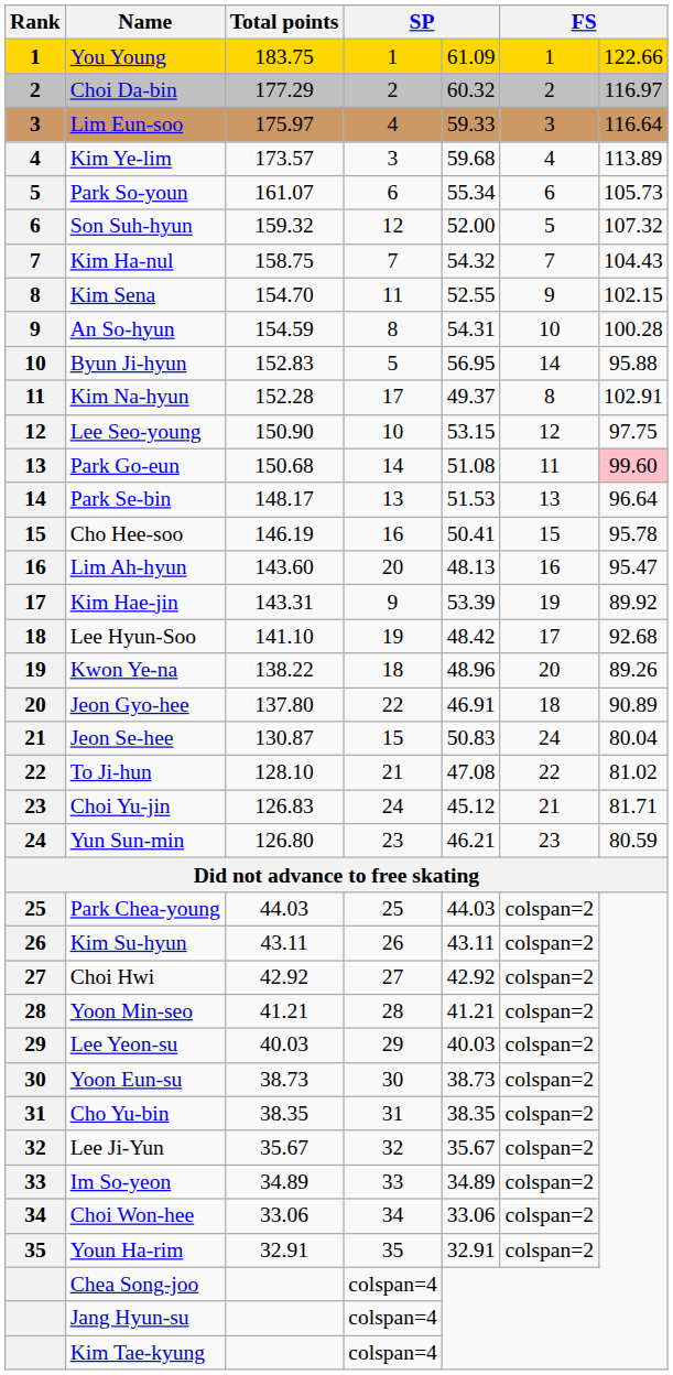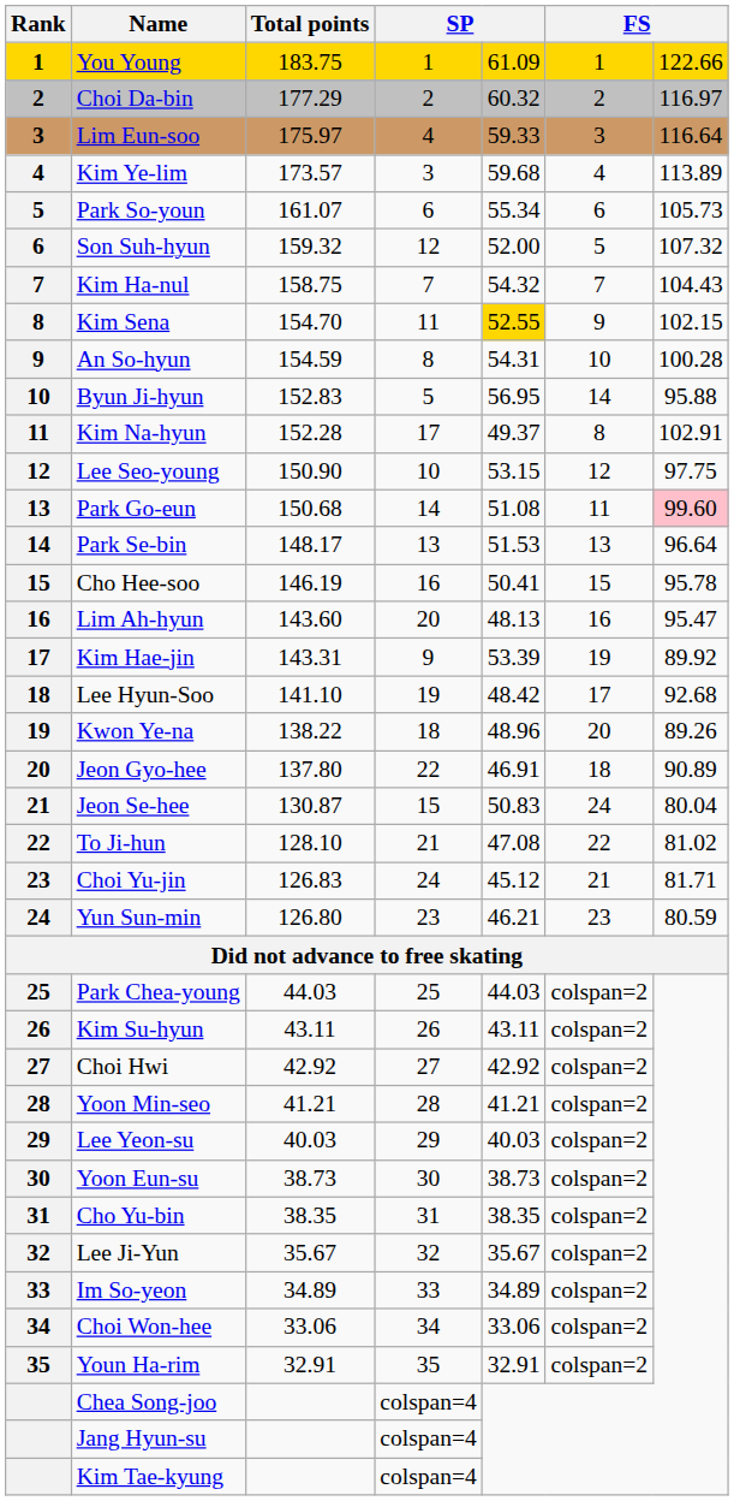Kim Sena | column 5: no background -> gold background
